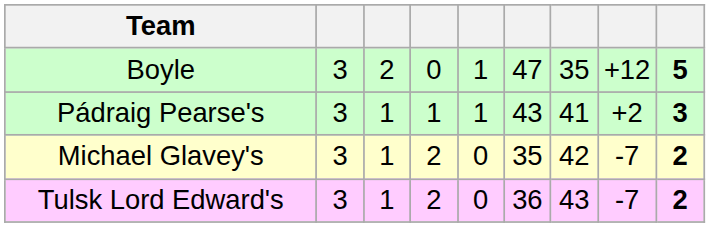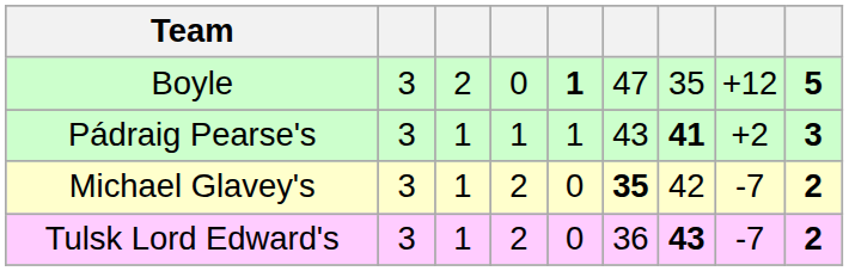Boyle | column 5: normal -> bold
Pádraig Pearse's | column 7: normal -> bold
Michael Glavey's | column 6: normal -> bold
Tulsk Lord Edward's | column 7: normal -> bold
